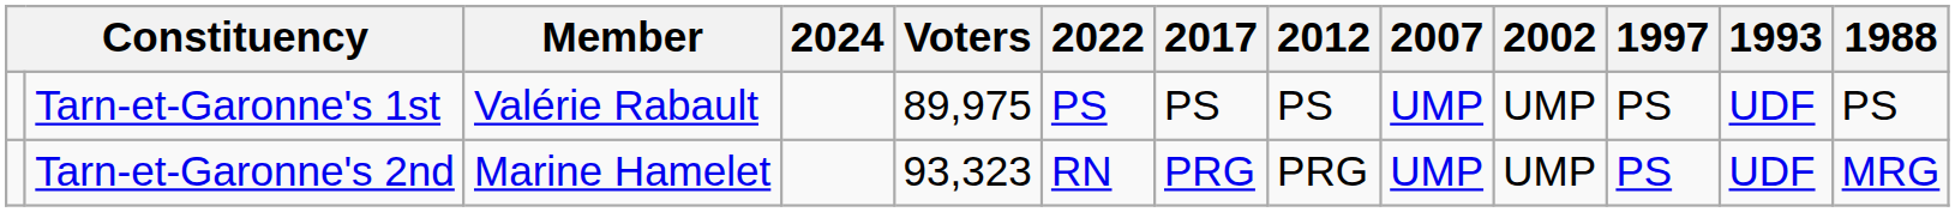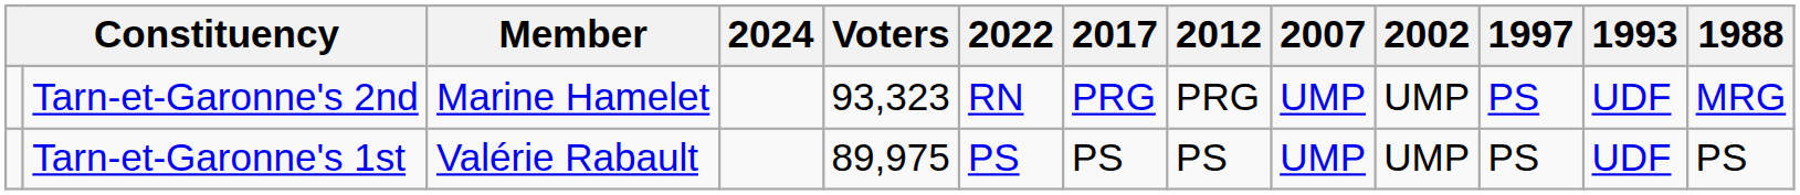rows swapped: Tarn-et-Garonne's 1st <-> Tarn-et-Garonne's 2nd
